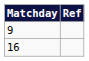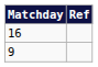rows swapped: 9 <-> 16
